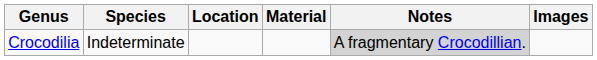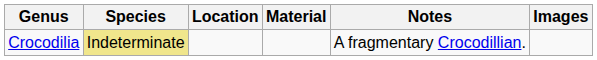Crocodilia | Species: no background -> khaki background
Crocodilia | Notes: lightgrey background -> no background
